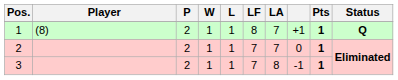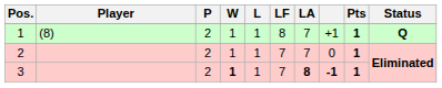3 | W: normal -> bold
3 | LA: normal -> bold
3 | column 8: normal -> bold
